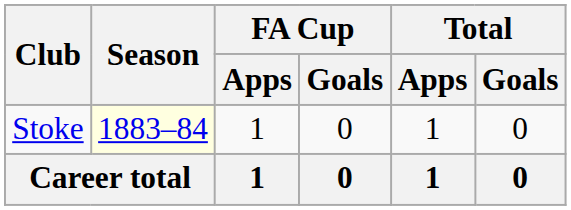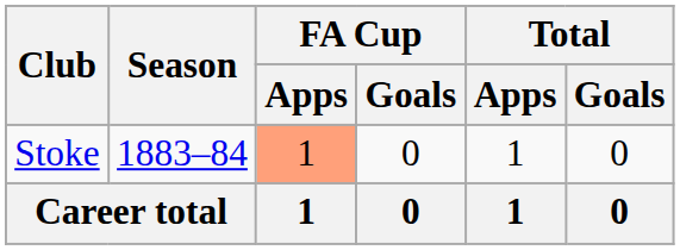Stoke | Season: lightyellow background -> no background
Stoke | FA Cup / Apps: no background -> lightsalmon background
